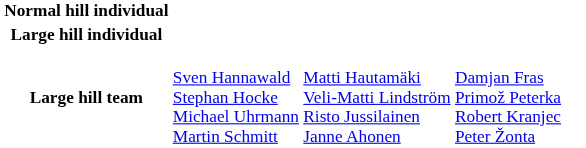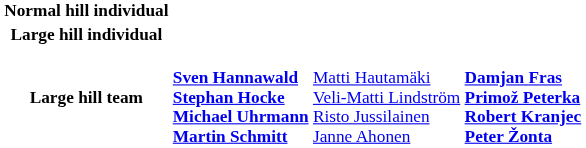Large hill team | column 2: normal -> bold
Large hill team | column 4: normal -> bold
